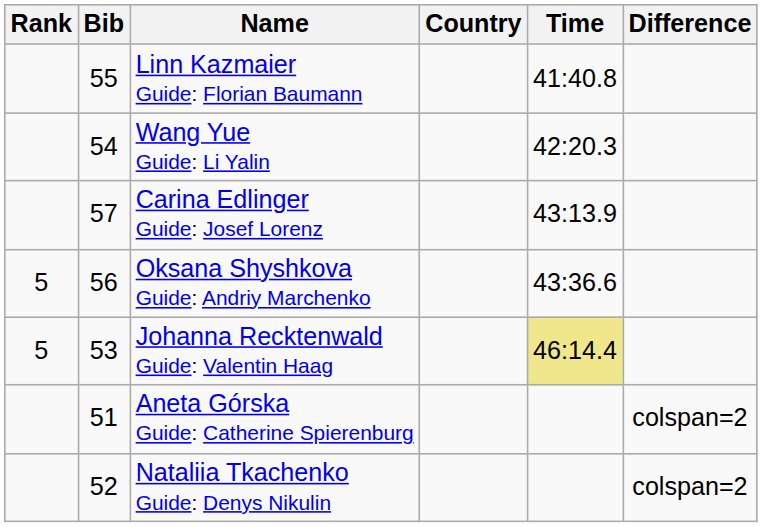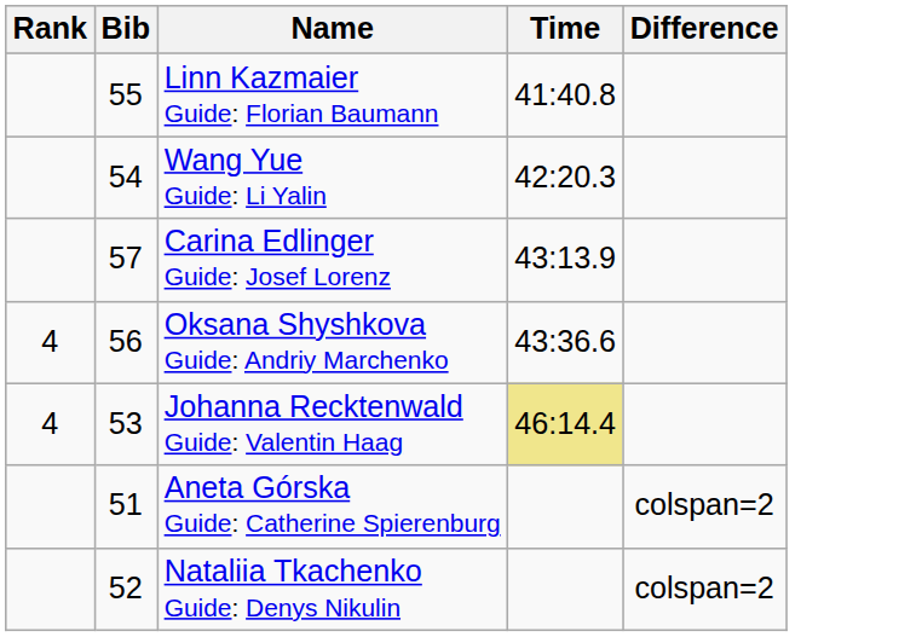- column: Country
Oksana Shyshkova Guide: Andriy Marchenko | Rank: 5 -> 4
Johanna Recktenwald Guide: Valentin Haag | Rank: 5 -> 4
